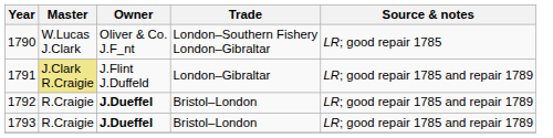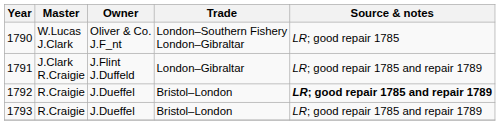1791 | Master: khaki background -> no background
1792 | Owner: bold -> normal
1792 | Source & notes: normal -> bold
1793 | Owner: bold -> normal
